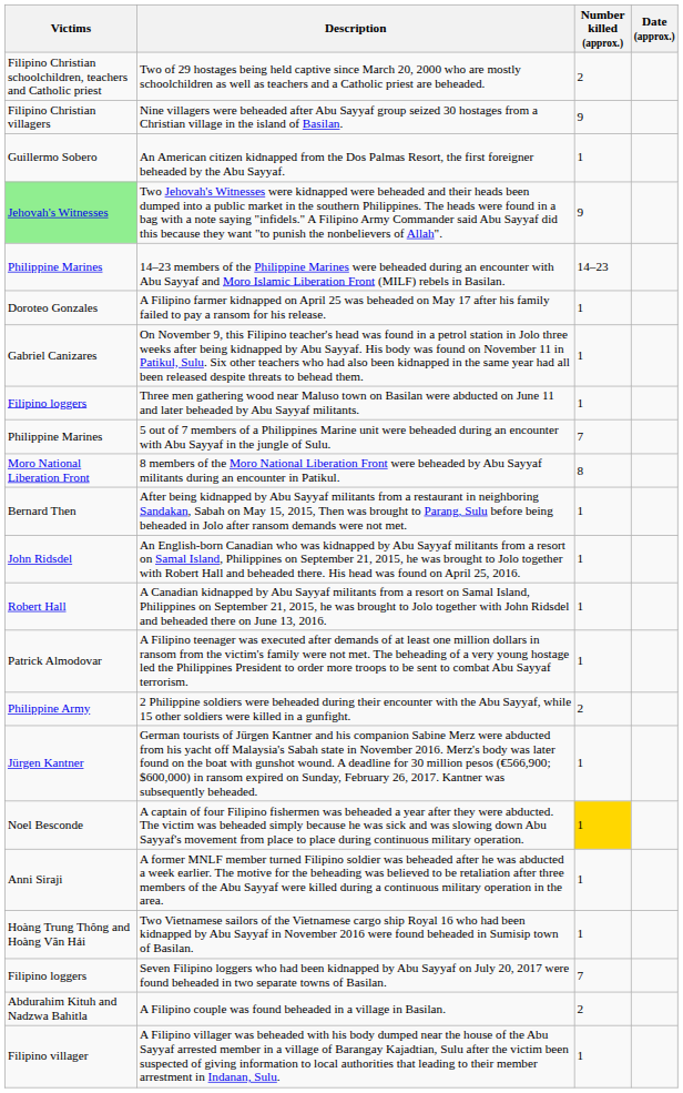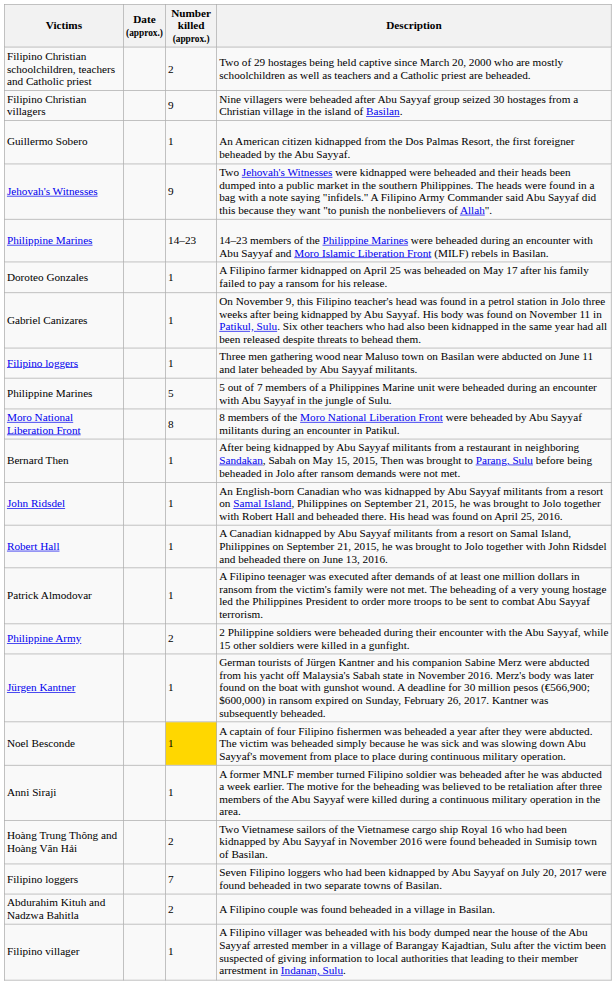columns swapped: Date (approx.) <-> Description
row 5 | Victims: lightgreen background -> no background
row 10 | Number killed (approx.): 7 -> 5
row 20 | Number killed (approx.): 1 -> 2
